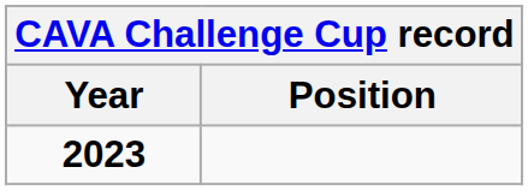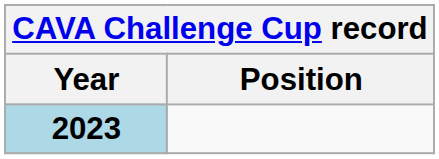2023 | Year: no background -> lightblue background
